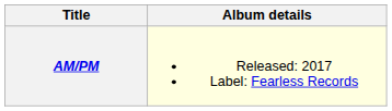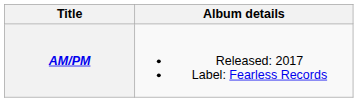AM/PM | Album details: lightyellow background -> no background
